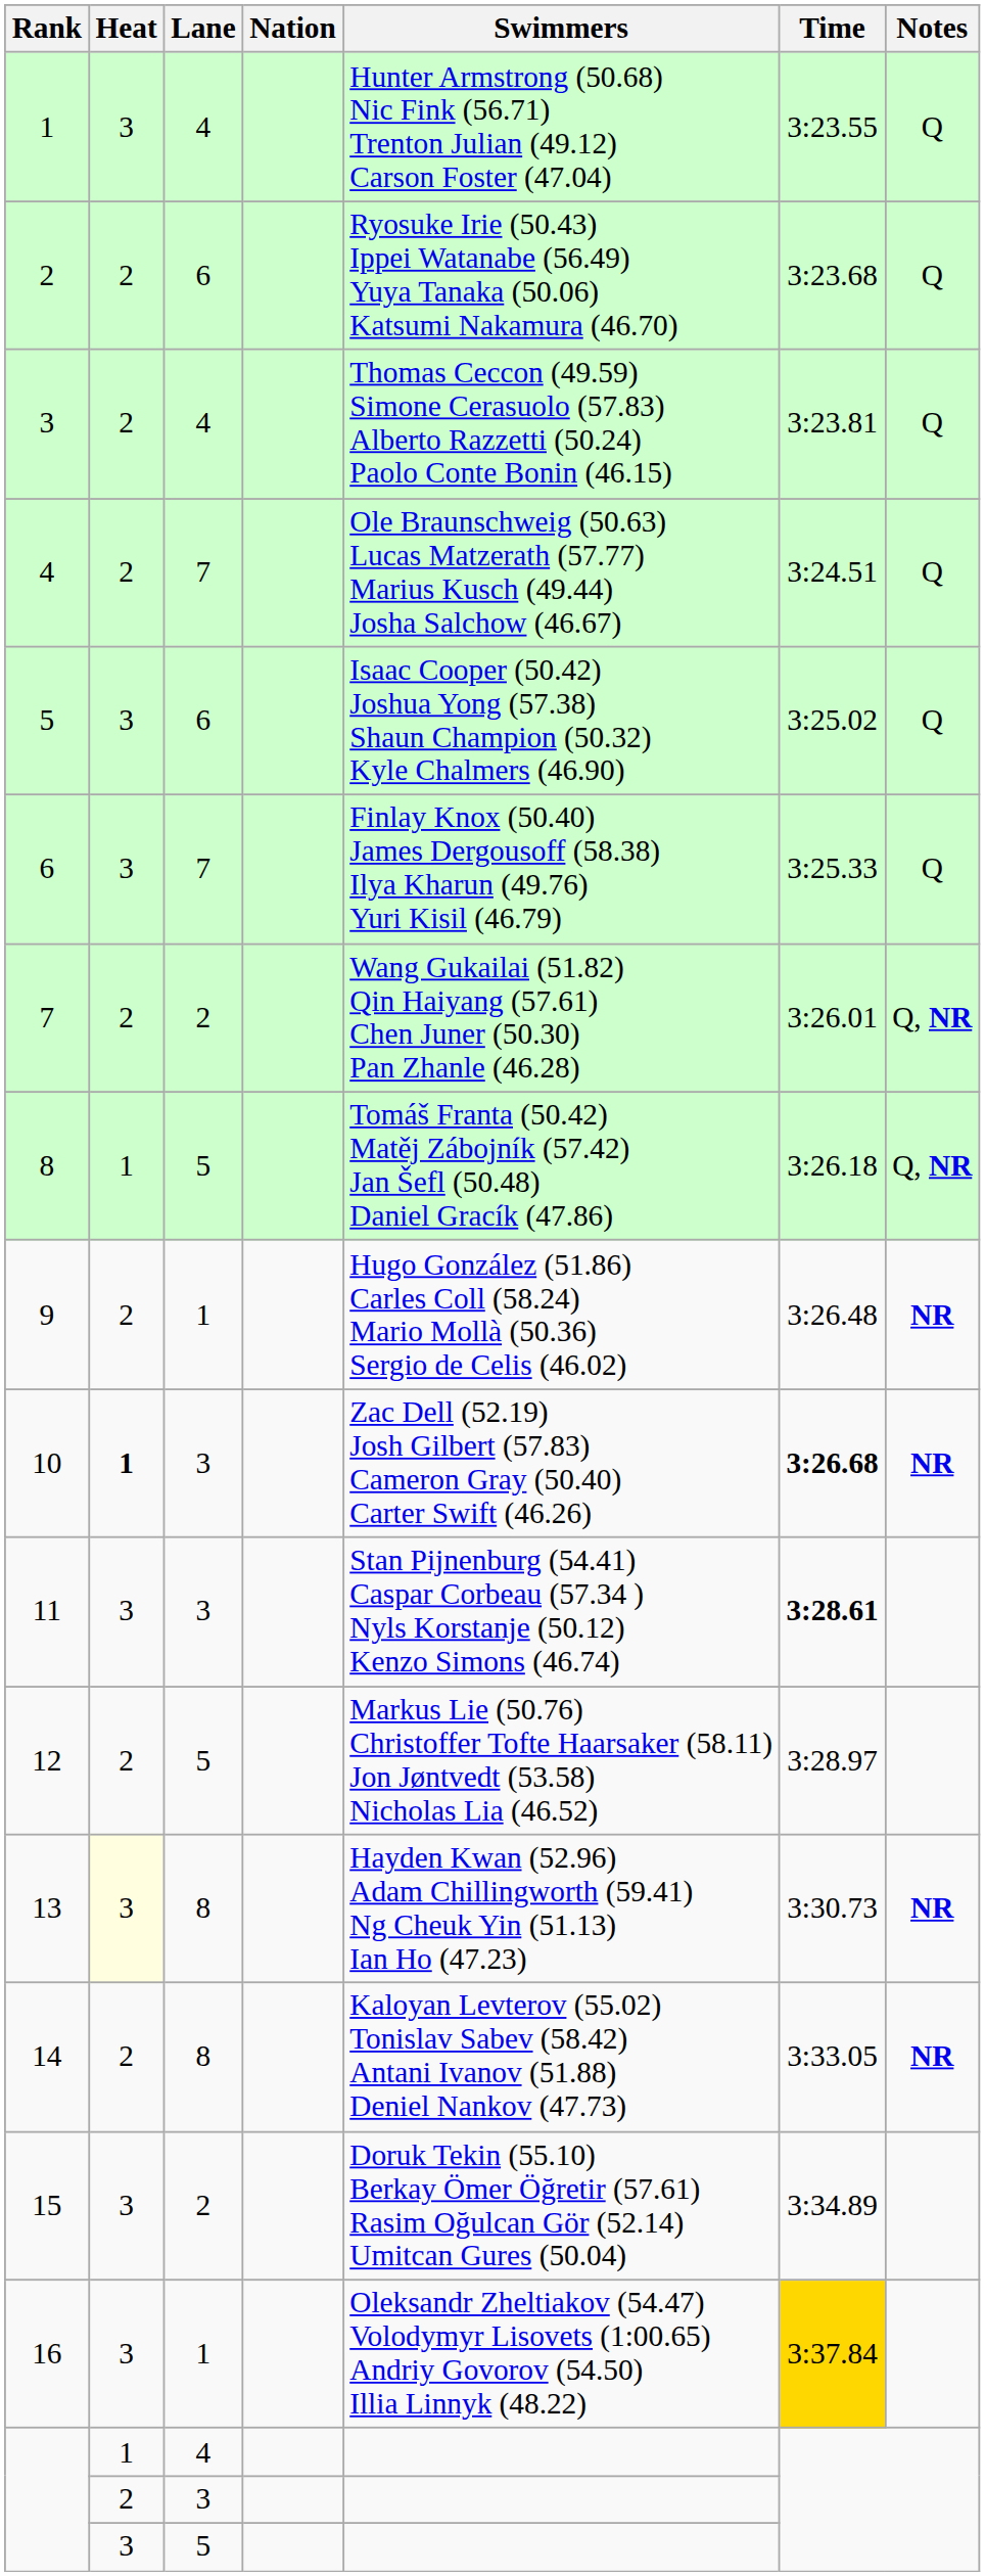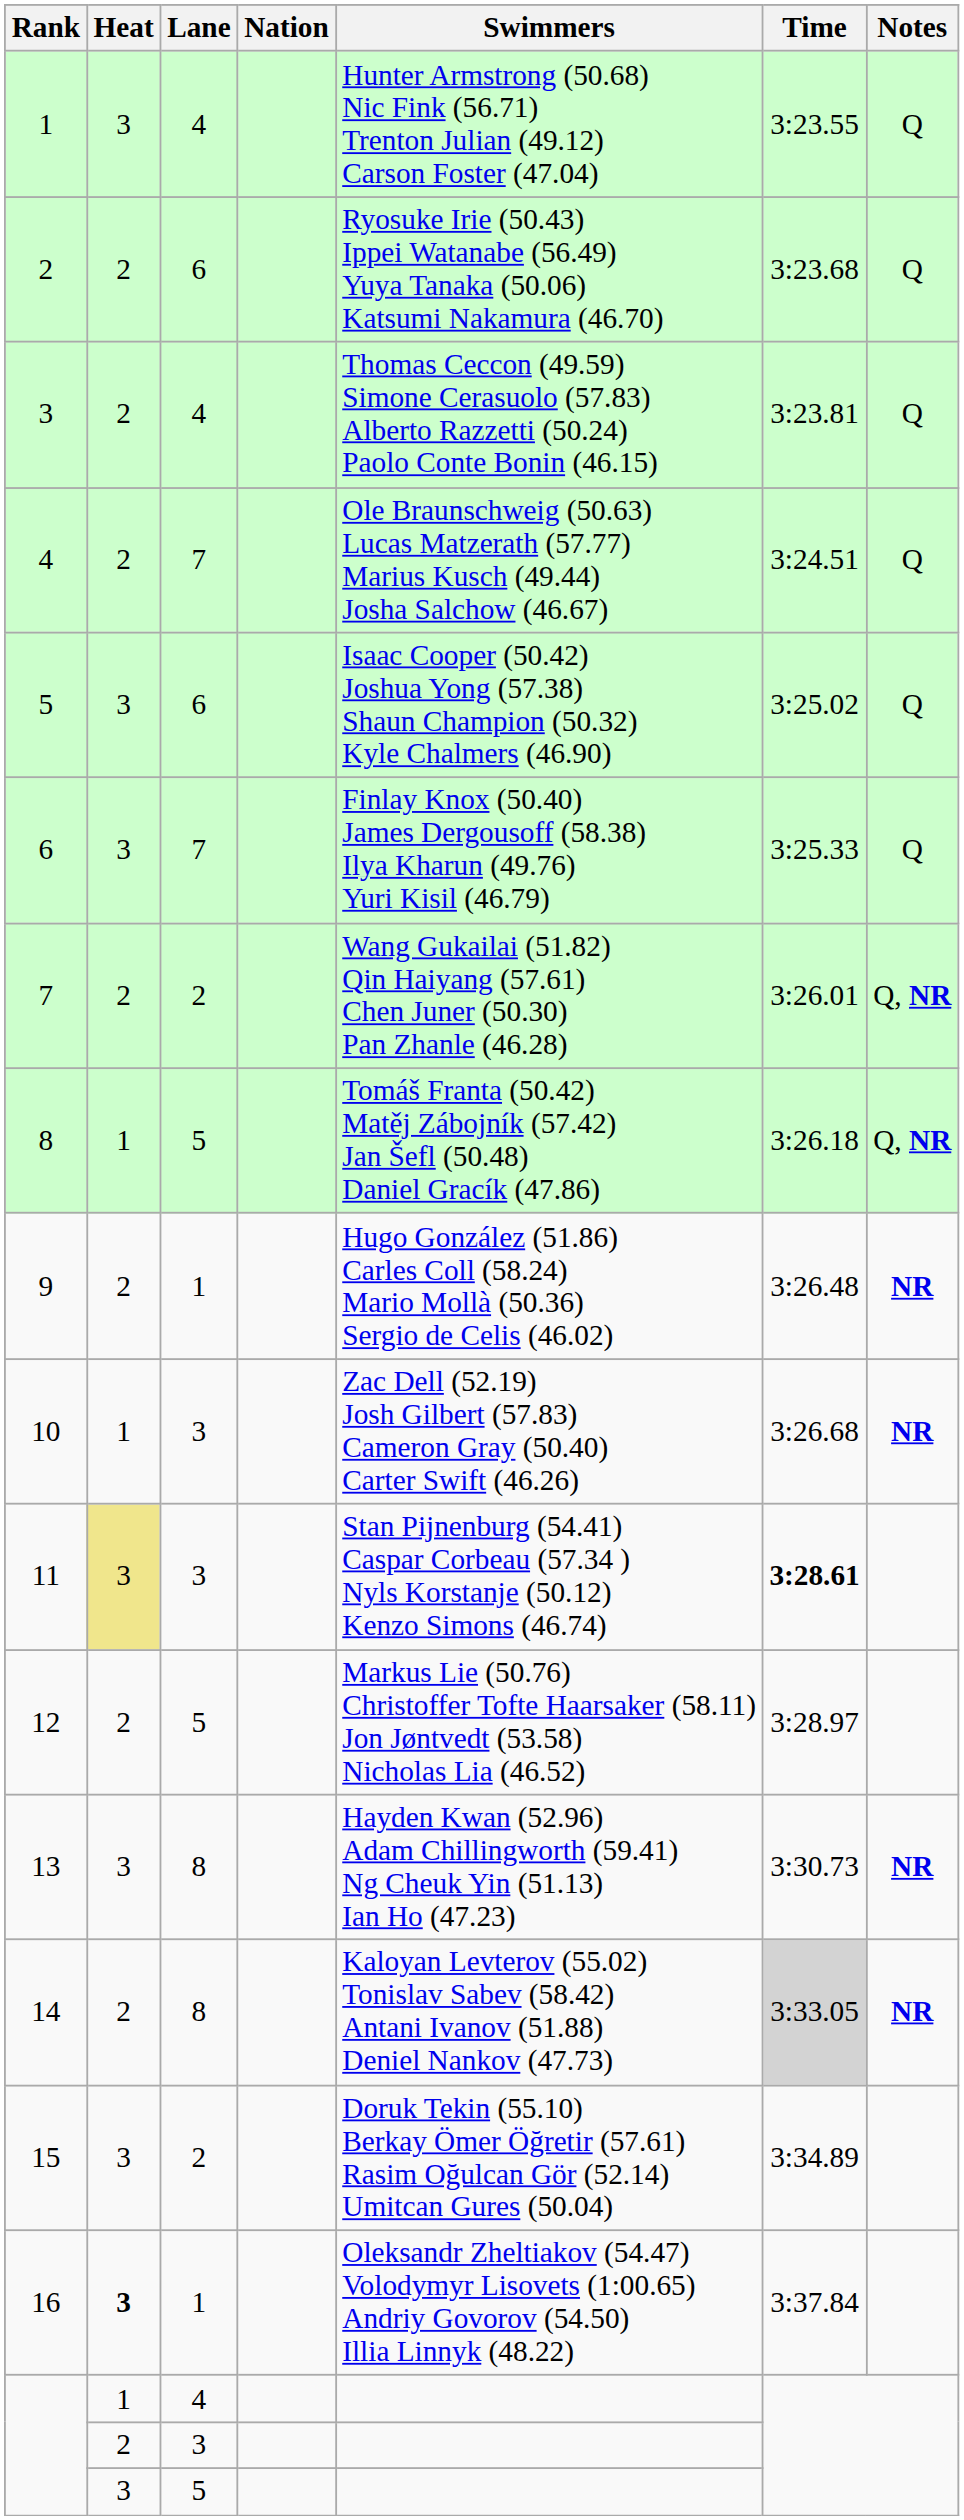10 | Heat: bold -> normal
10 | Time: bold -> normal
11 | Heat: no background -> khaki background
13 | Heat: lightyellow background -> no background
14 | Time: no background -> lightgrey background
16 | Heat: normal -> bold
16 | Time: gold background -> no background
